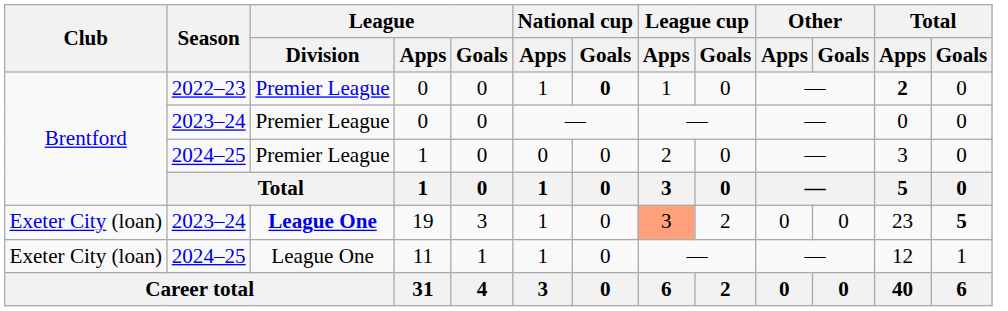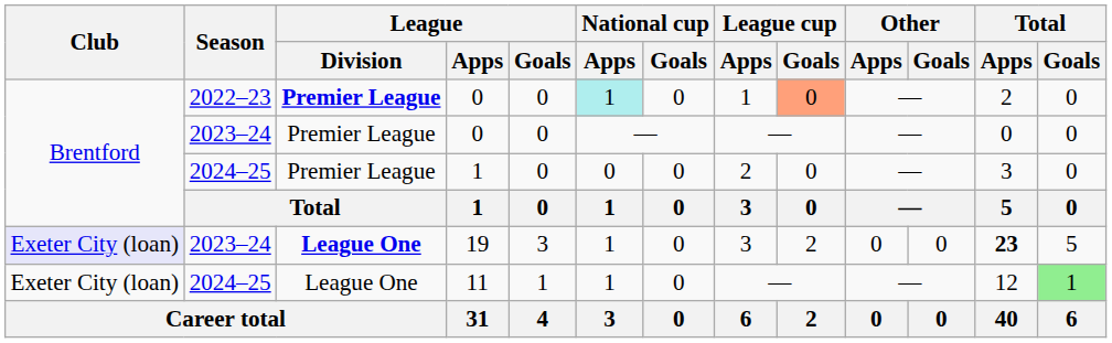2022–23 / 0 | League / Division: normal -> bold
2022–23 / 0 | National cup / Apps: no background -> paleturquoise background
2022–23 / 0 | National cup / Goals: bold -> normal
2022–23 / 0 | League cup / Goals: no background -> lightsalmon background
2022–23 / 0 | Total / Apps: bold -> normal
19 | Club: no background -> lavender background
19 | League cup / Apps: lightsalmon background -> no background
19 | Total / Apps: normal -> bold
19 | Total / Goals: bold -> normal
11 | Total / Goals: no background -> lightgreen background
